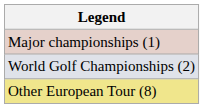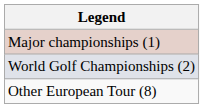row 4 | column 1: khaki background -> no background
